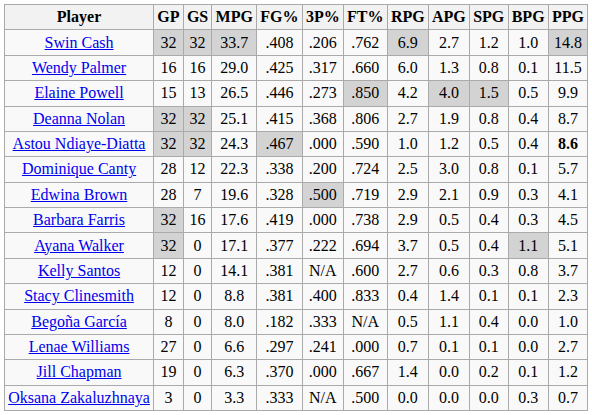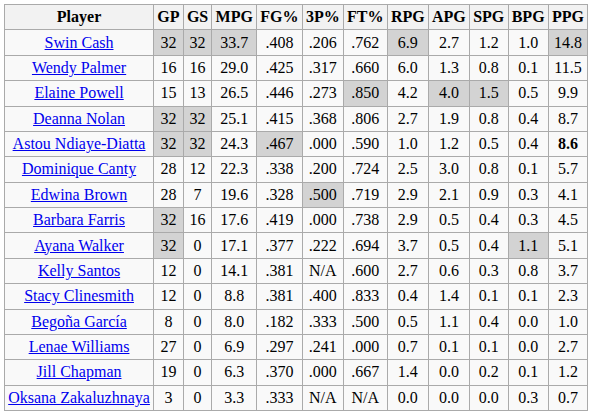Begoña García | FT%: N/A -> .500
Lenae Williams | MPG: 6.6 -> 6.9
Oksana Zakaluzhnaya | FT%: .500 -> N/A
